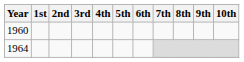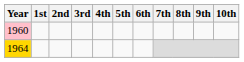1960 | Year: no background -> pink background
1964 | Year: no background -> gold background
